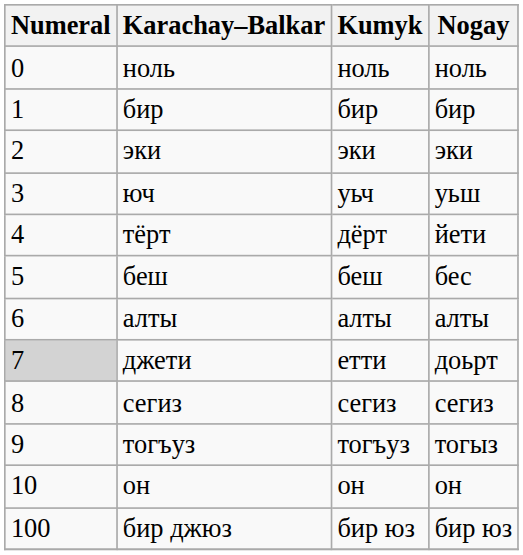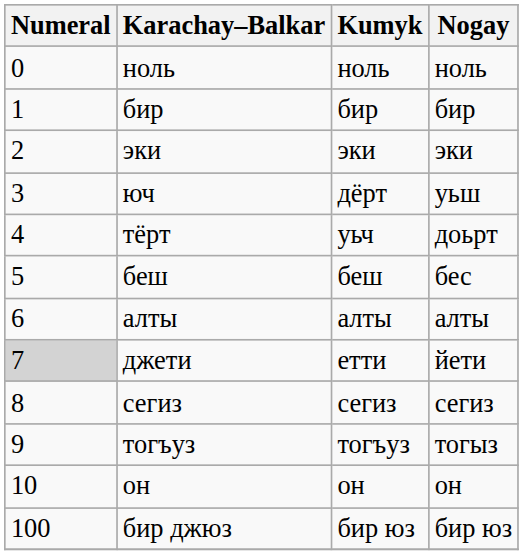юч | Kumyk: уьч -> дёрт
тёрт | Kumyk: дёрт -> уьч
тёрт | Nogay: йети -> доьрт
джети | Nogay: доьрт -> йети
